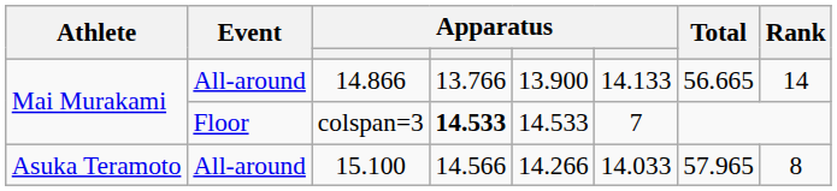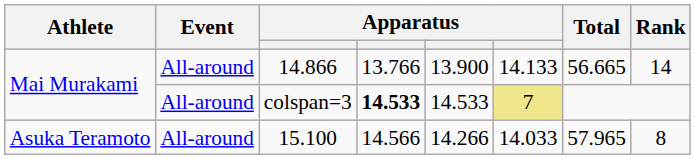colspan=3 | Event: Floor -> All-around
colspan=3 | column 6: no background -> khaki background
